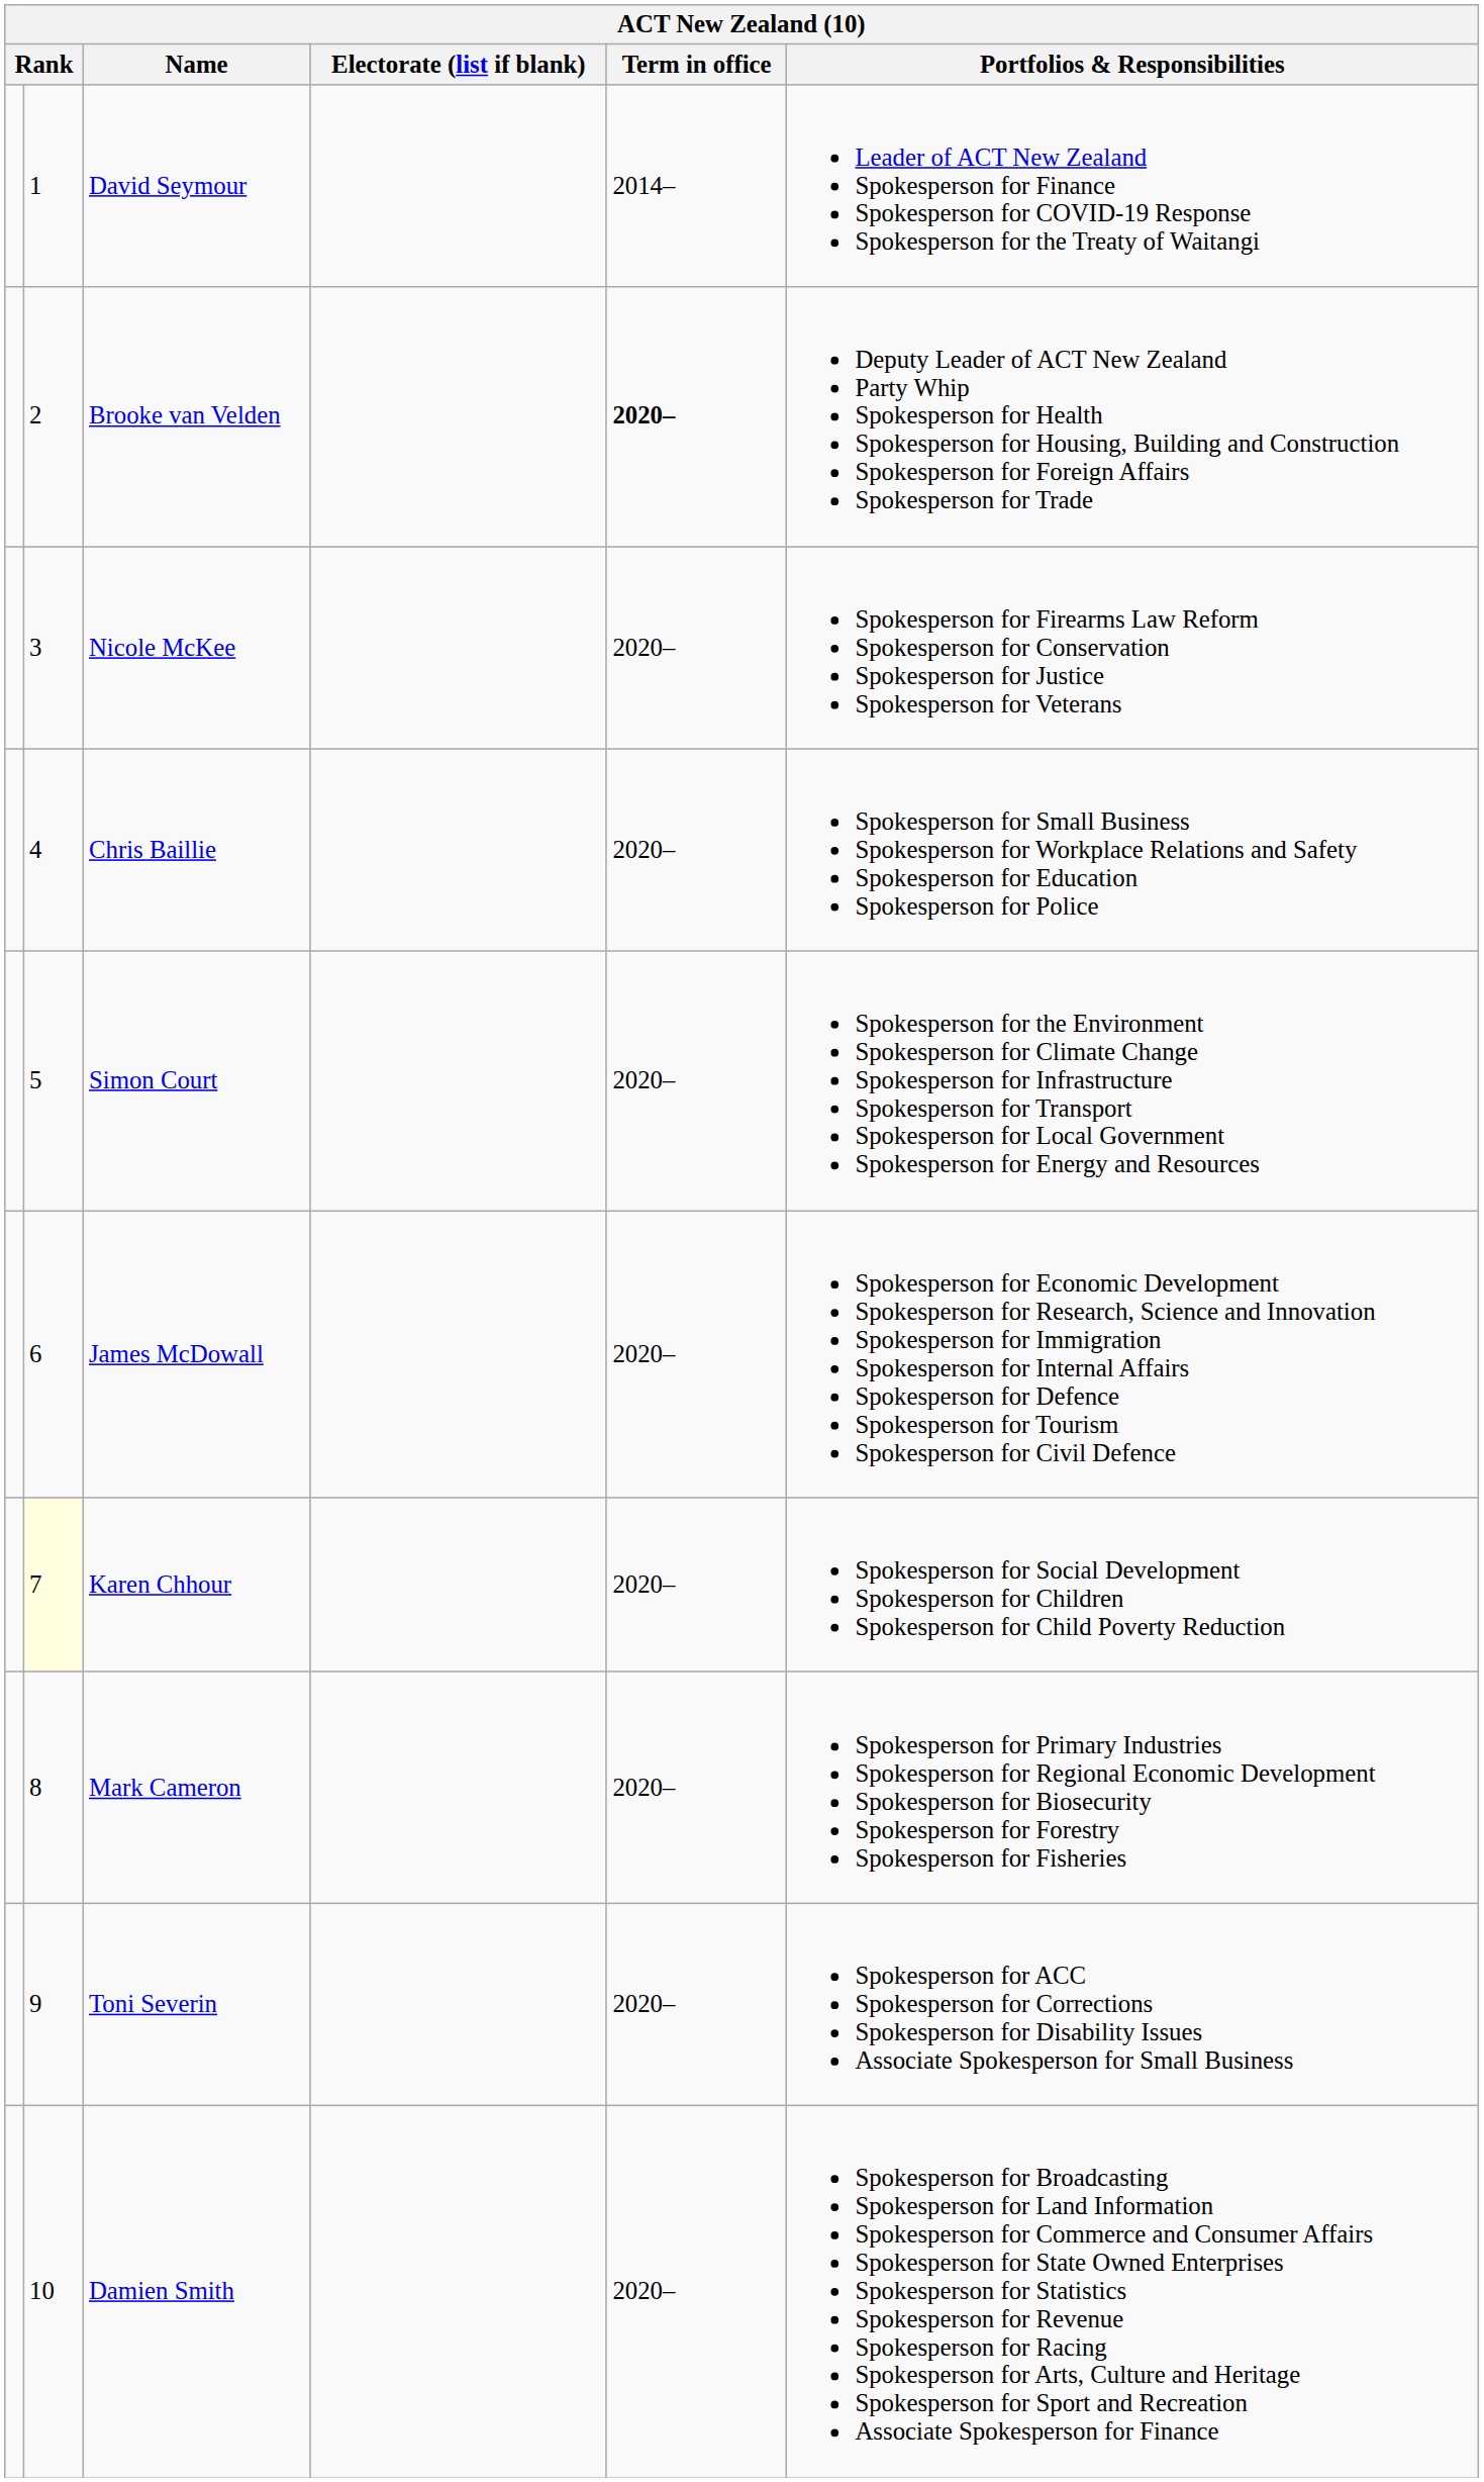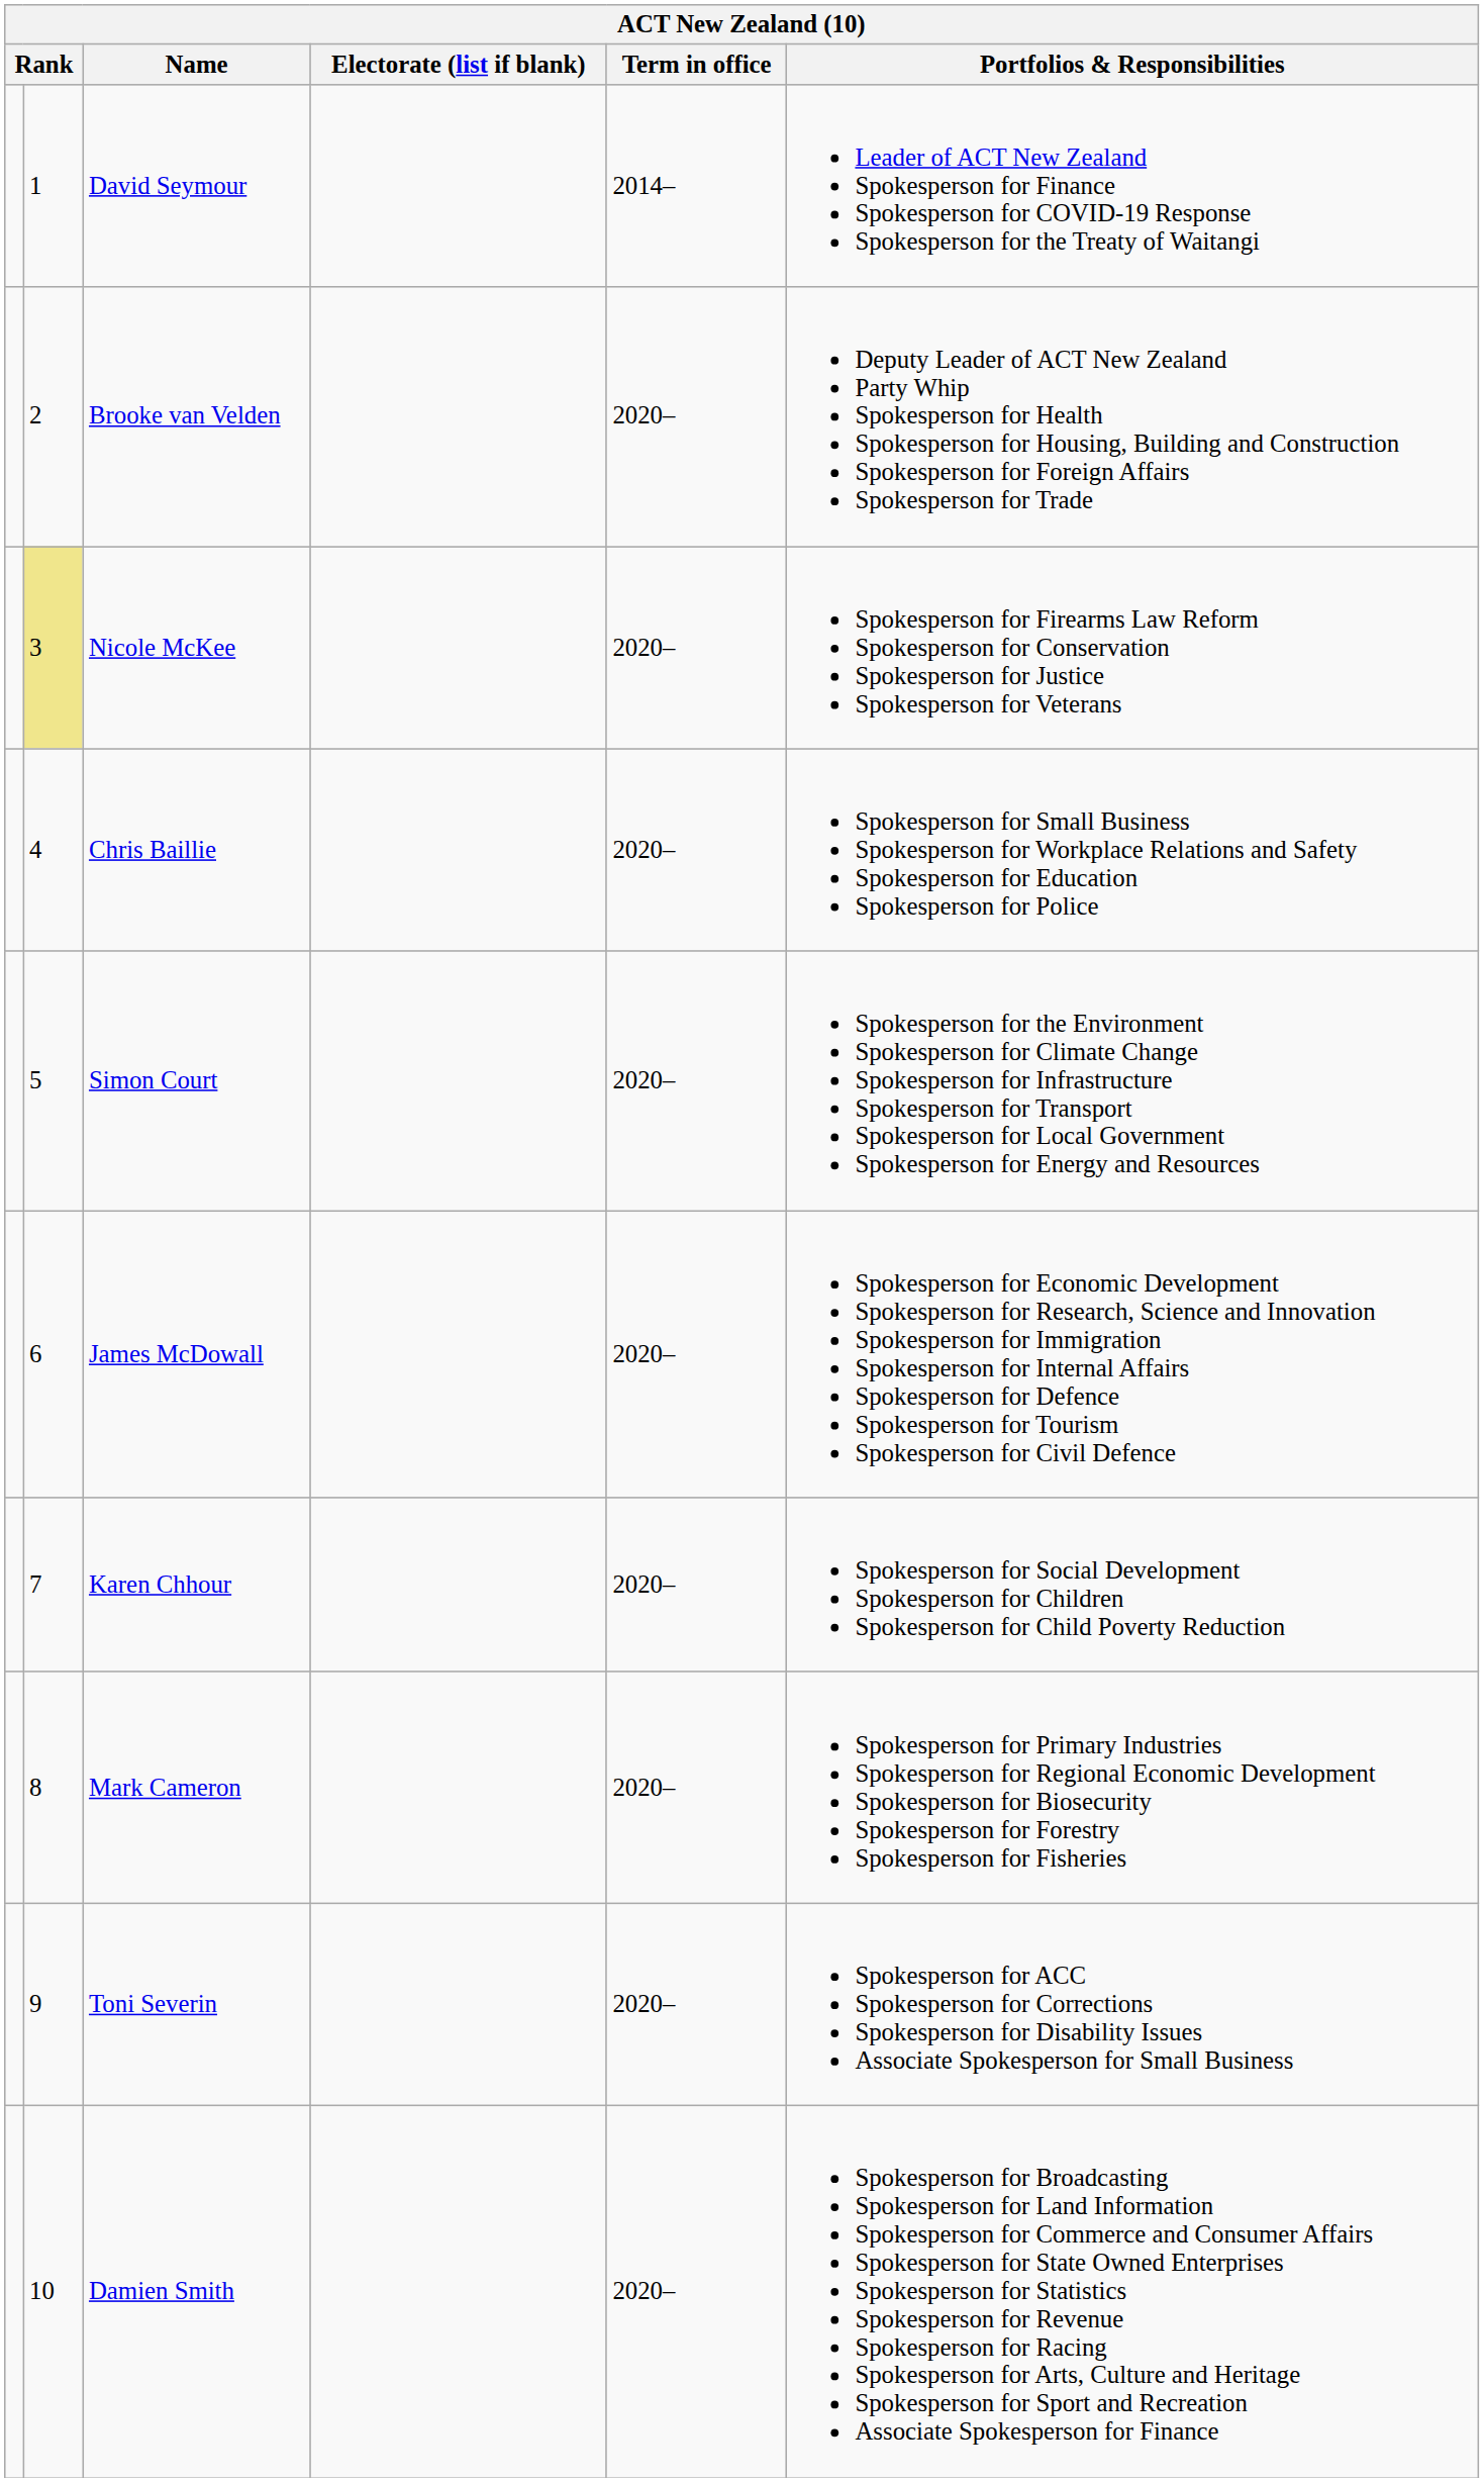Brooke van Velden | Term in office: bold -> normal
Nicole McKee | column 2: no background -> khaki background
Karen Chhour | column 2: lightyellow background -> no background
